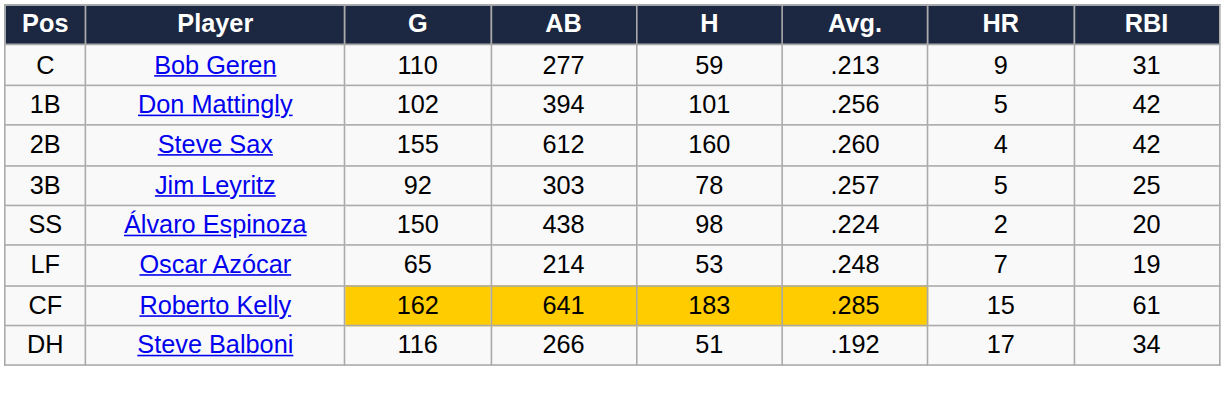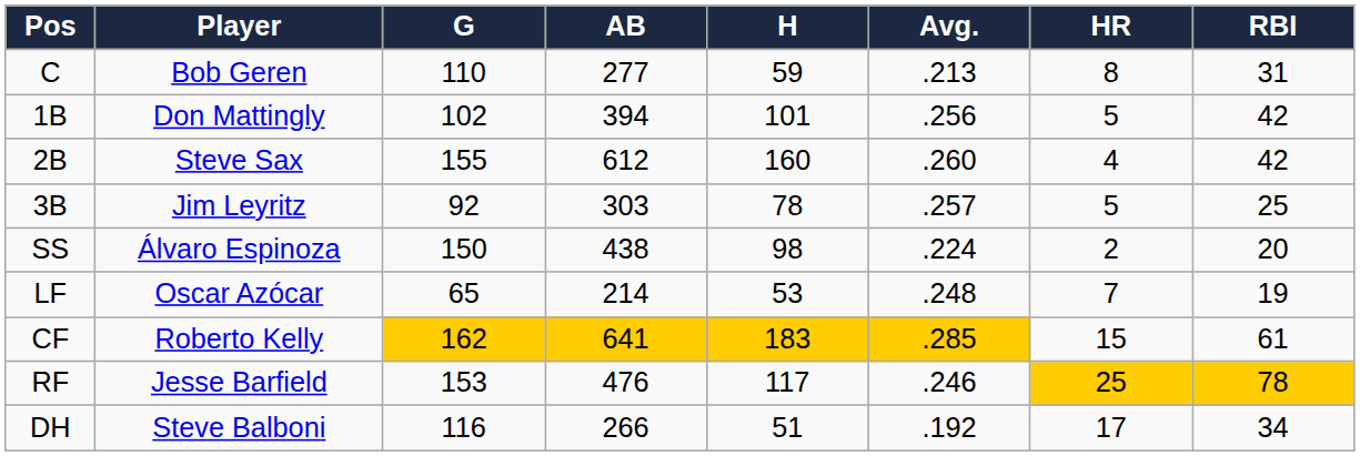C | HR: 9 -> 8
+ row: RF | Jesse Barfield | 153 | 476 | 117 | .246 | 25 | 78
